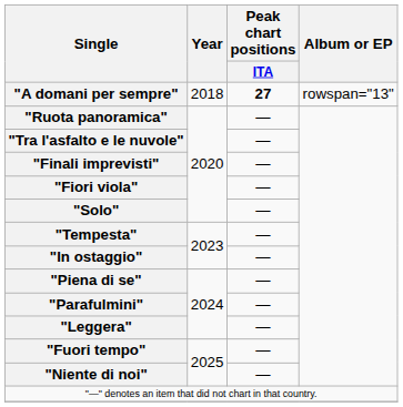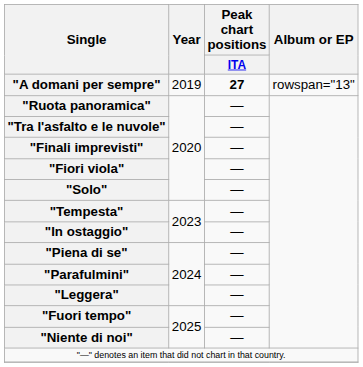"A domani per sempre" | Year: 2018 -> 2019
